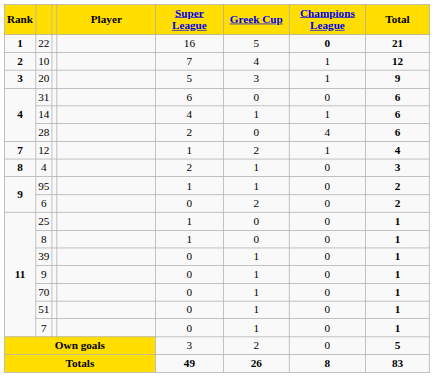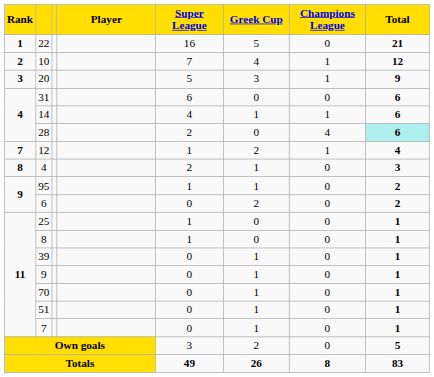22 | Champions League: bold -> normal
28 | Total: no background -> paleturquoise background
